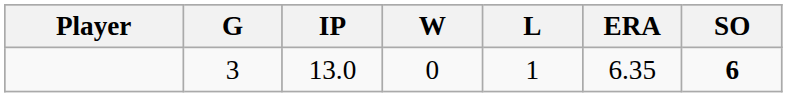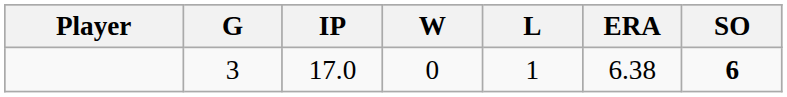row 2 | IP: 13.0 -> 17.0
row 2 | ERA: 6.35 -> 6.38
